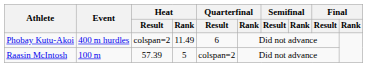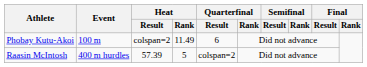Phobay Kutu-Akoi | Event: 400 m hurdles -> 100 m
Raasin McIntosh | Event: 100 m -> 400 m hurdles
